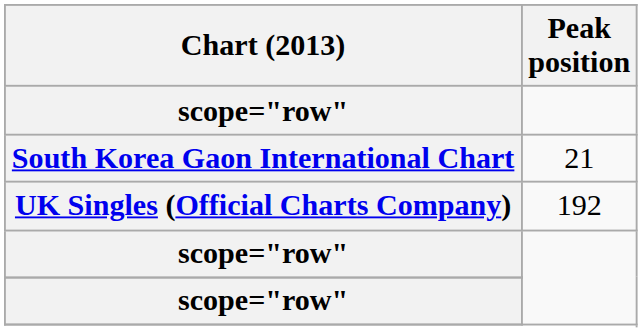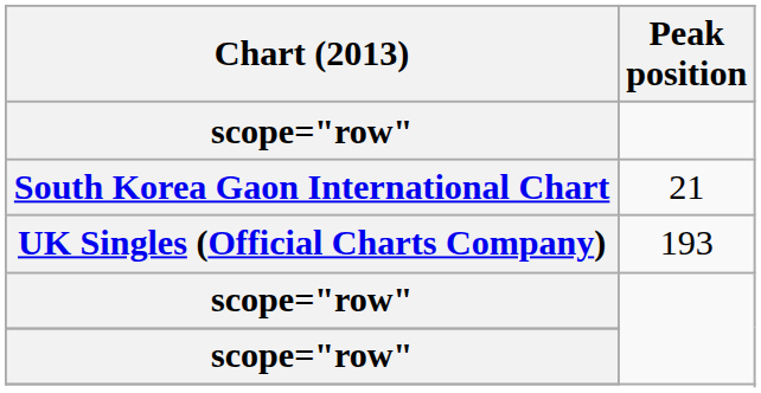UK Singles (Official Charts Company) | Peak position: 192 -> 193
